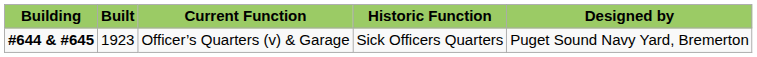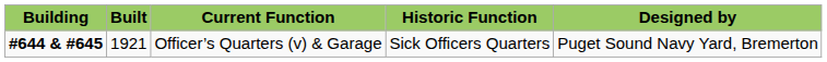Officer’s Quarters (v) & Garage | Built: 1923 -> 1921
